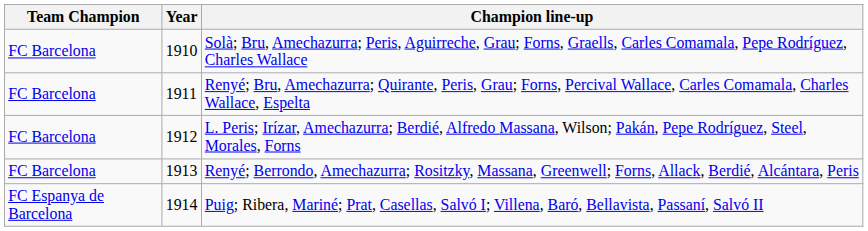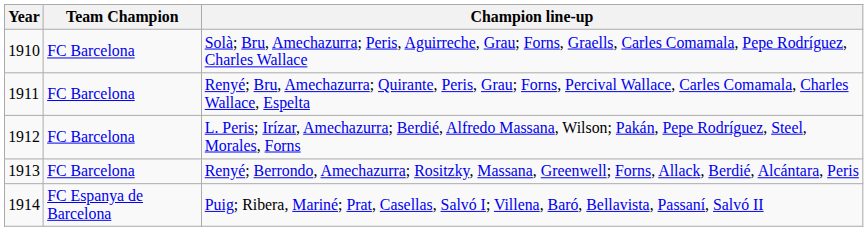columns swapped: Year <-> Team Champion
